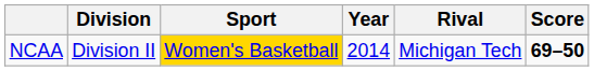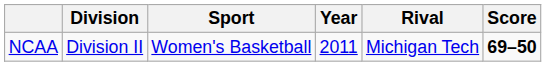NCAA | Sport: gold background -> no background
NCAA | Year: 2014 -> 2011
